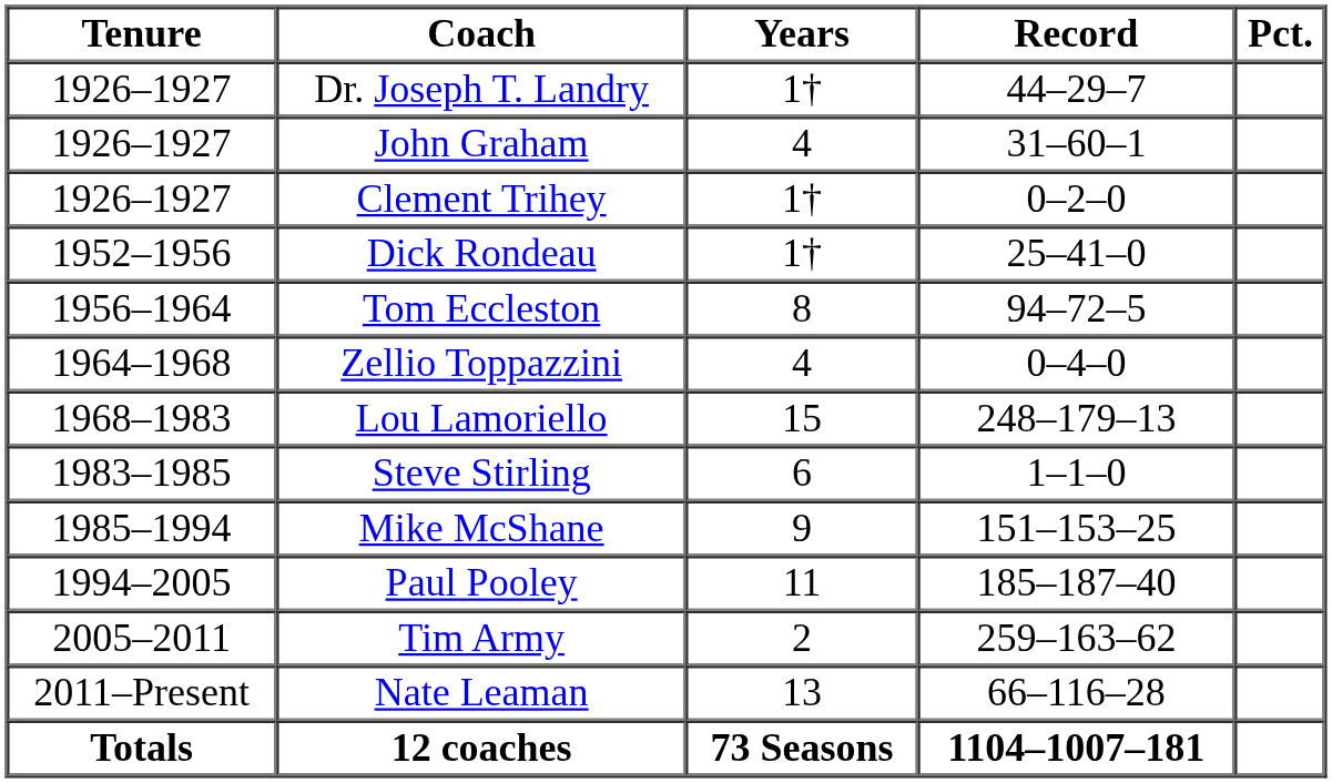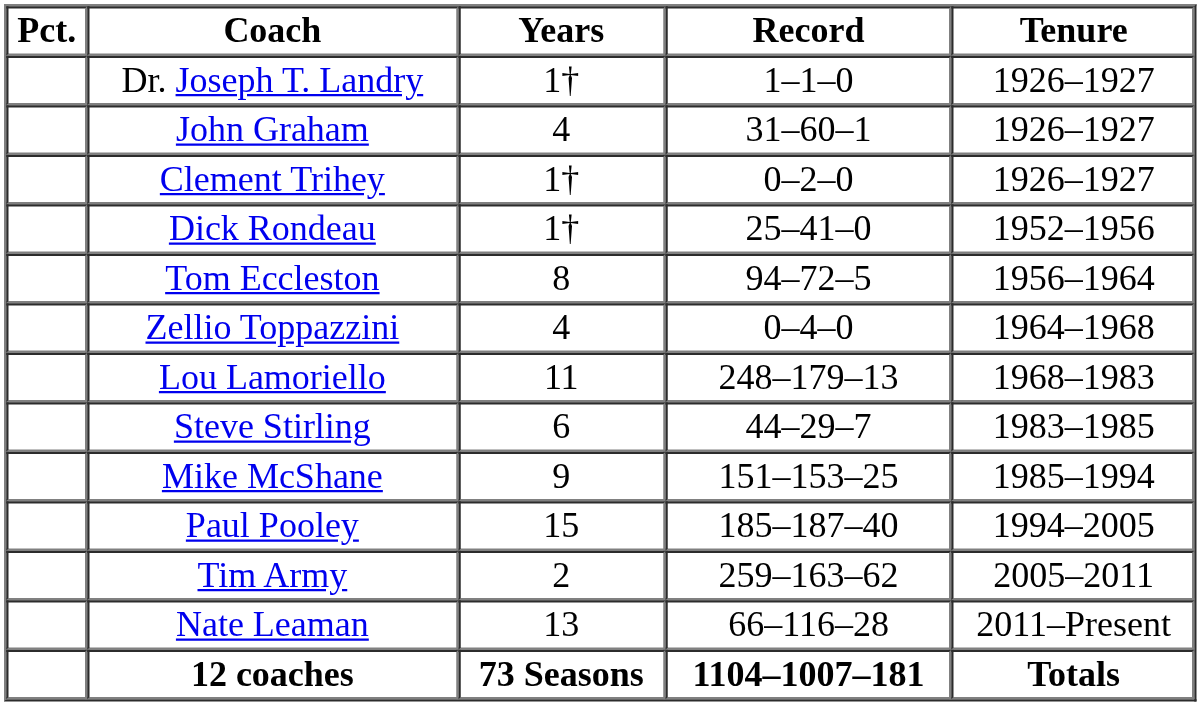columns swapped: Tenure <-> Pct.
Dr. Joseph T. Landry | Record: 44–29–7 -> 1–1–0
Lou Lamoriello | Years: 15 -> 11
Steve Stirling | Record: 1–1–0 -> 44–29–7
Paul Pooley | Years: 11 -> 15
